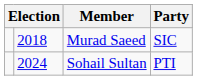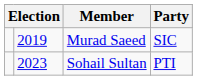Murad Saeed | column 2: 2018 -> 2019
Sohail Sultan | column 2: 2024 -> 2023
